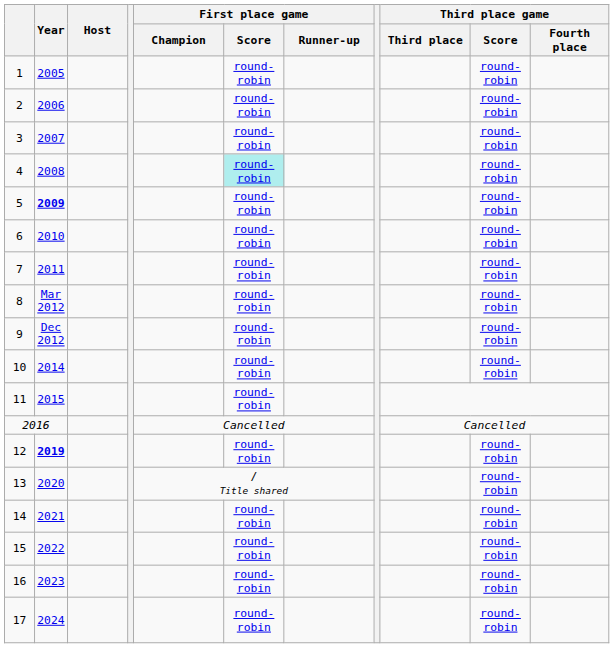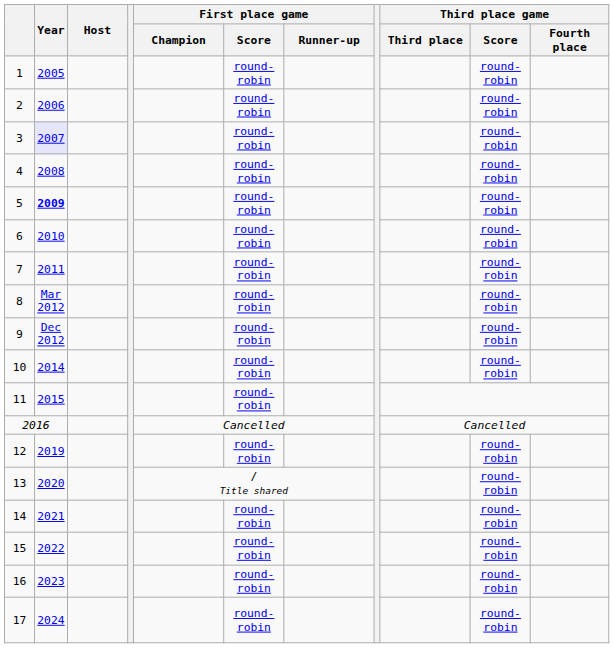3 | Year: no background -> lavender background
4 | First place game / Score: paleturquoise background -> no background
12 | Year: bold -> normal
